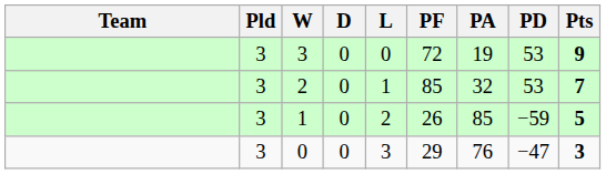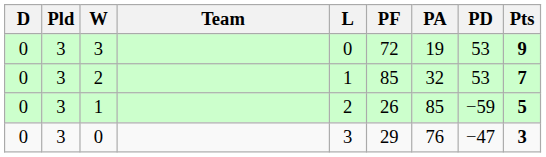columns swapped: Team <-> D
